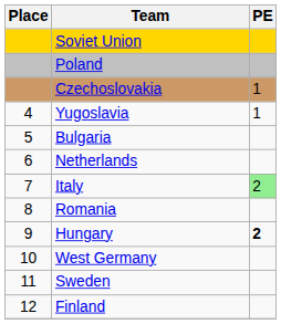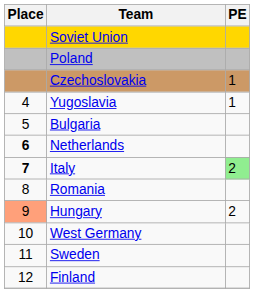Netherlands | Place: normal -> bold
Italy | Place: normal -> bold
Hungary | Place: no background -> lightsalmon background
Hungary | PE: bold -> normal
